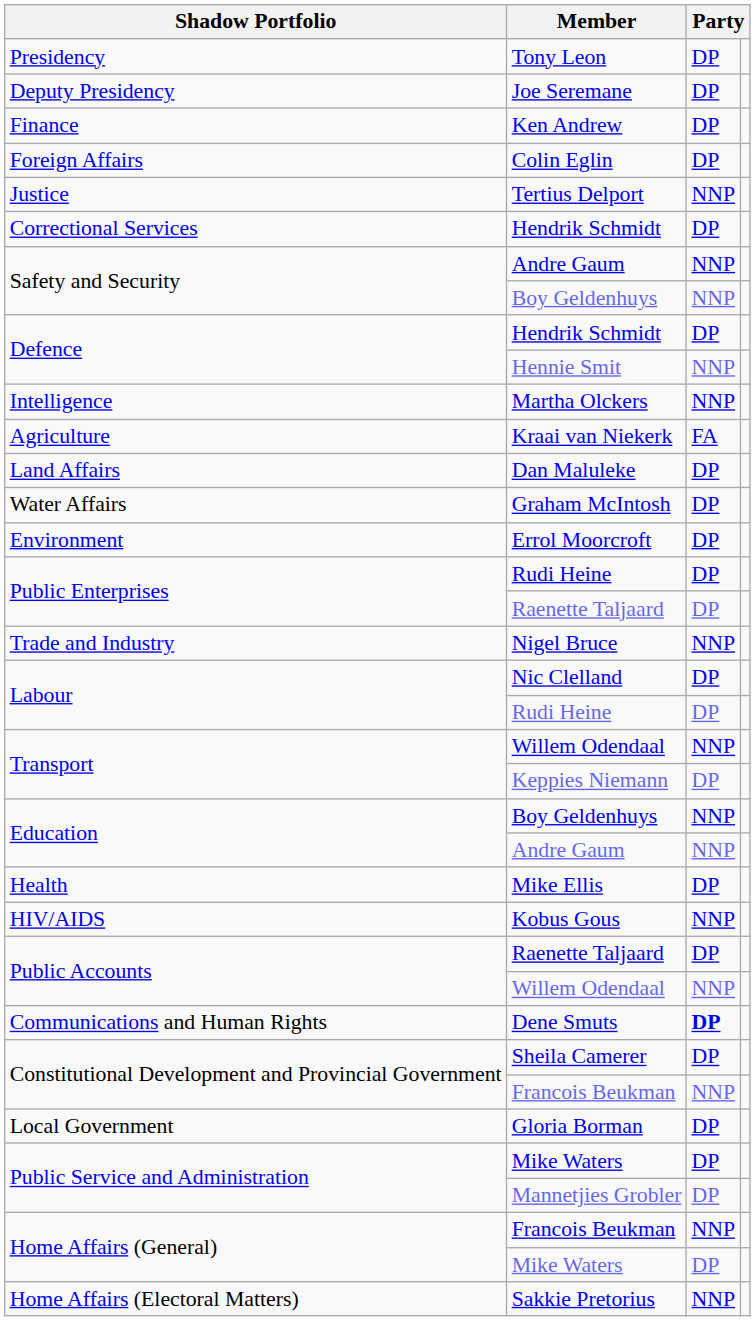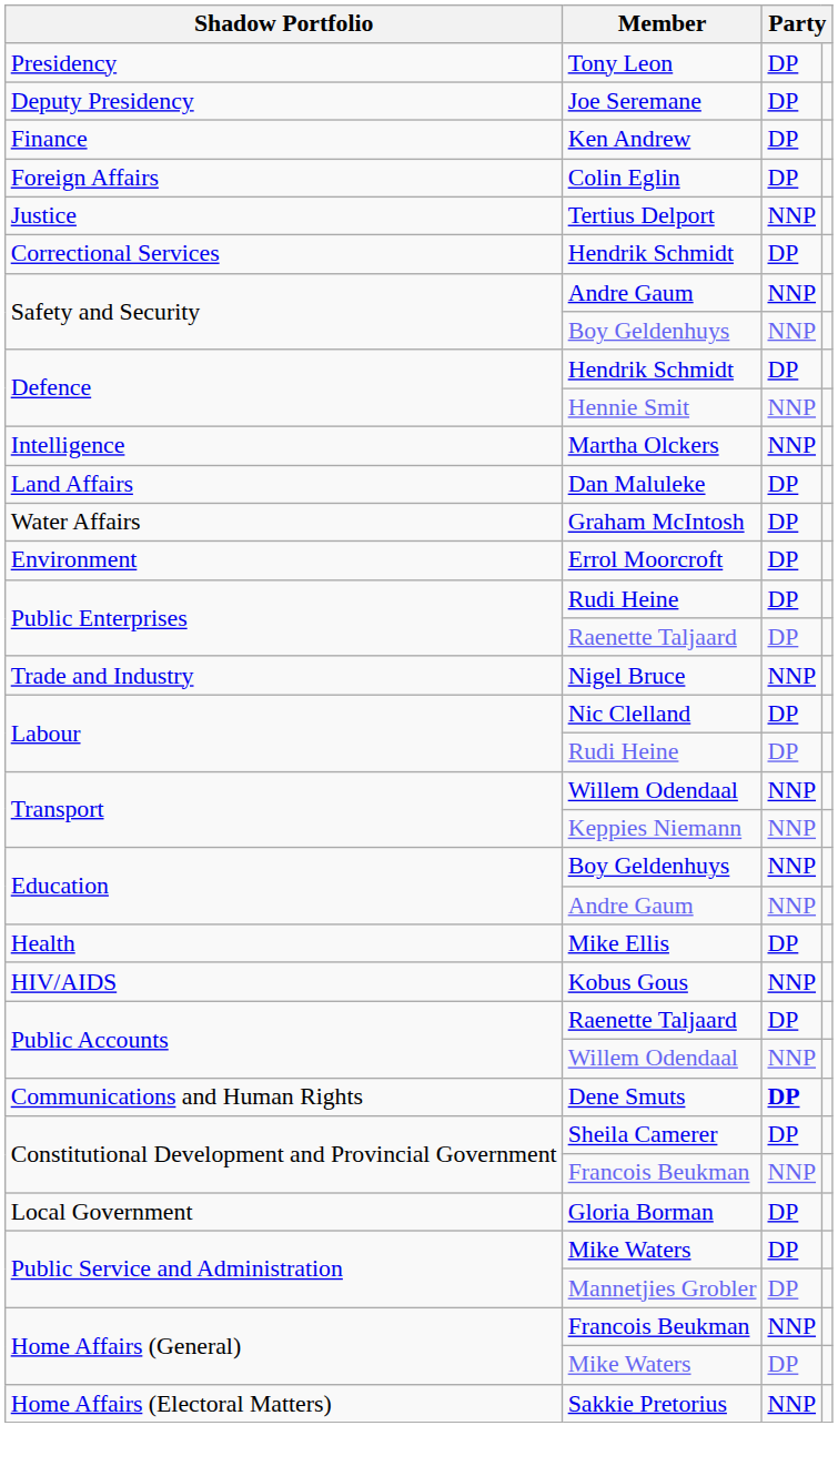- row: Agriculture | Kraai van Niekerk | FA
Keppies Niemann | column 3: DP -> NNP
